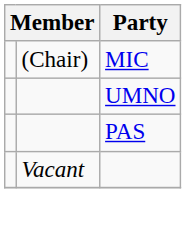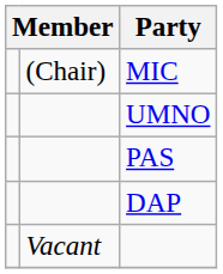+ row: DAP
